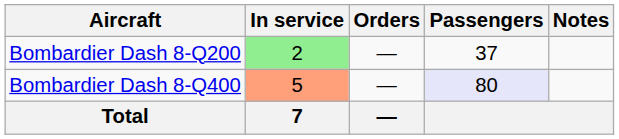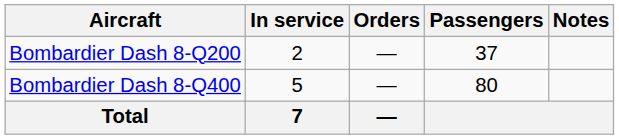Bombardier Dash 8-Q200 | In service: lightgreen background -> no background
Bombardier Dash 8-Q400 | In service: lightsalmon background -> no background
Bombardier Dash 8-Q400 | Passengers: lavender background -> no background
